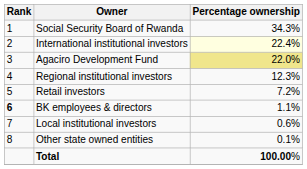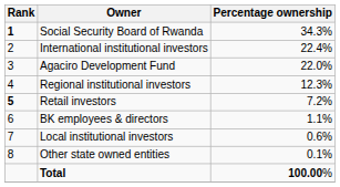Social Security Board of Rwanda | Rank: normal -> bold
International institutional investors | Percentage ownership: lightyellow background -> no background
Agaciro Development Fund | Percentage ownership: khaki background -> no background
Retail investors | Rank: normal -> bold
BK employees & directors | Rank: bold -> normal
